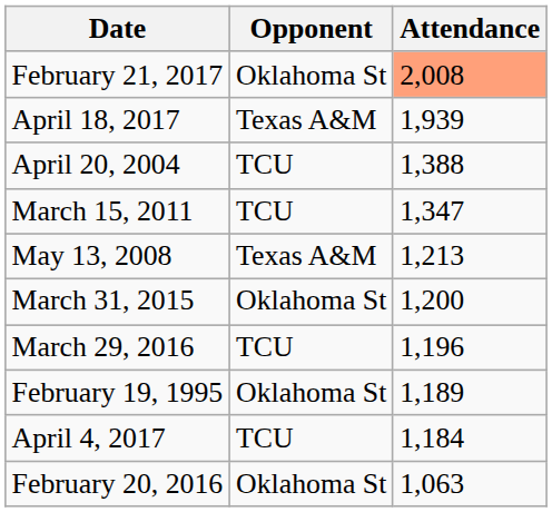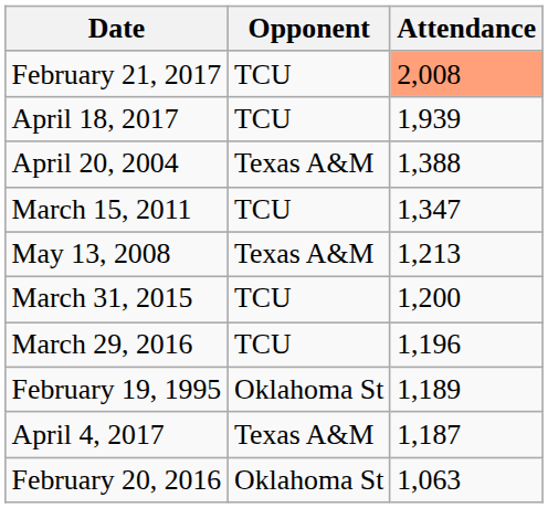February 21, 2017 | Opponent: Oklahoma St -> TCU
April 18, 2017 | Opponent: Texas A&M -> TCU
April 20, 2004 | Opponent: TCU -> Texas A&M
March 31, 2015 | Opponent: Oklahoma St -> TCU
April 4, 2017 | Opponent: TCU -> Texas A&M
April 4, 2017 | Attendance: 1,184 -> 1,187
